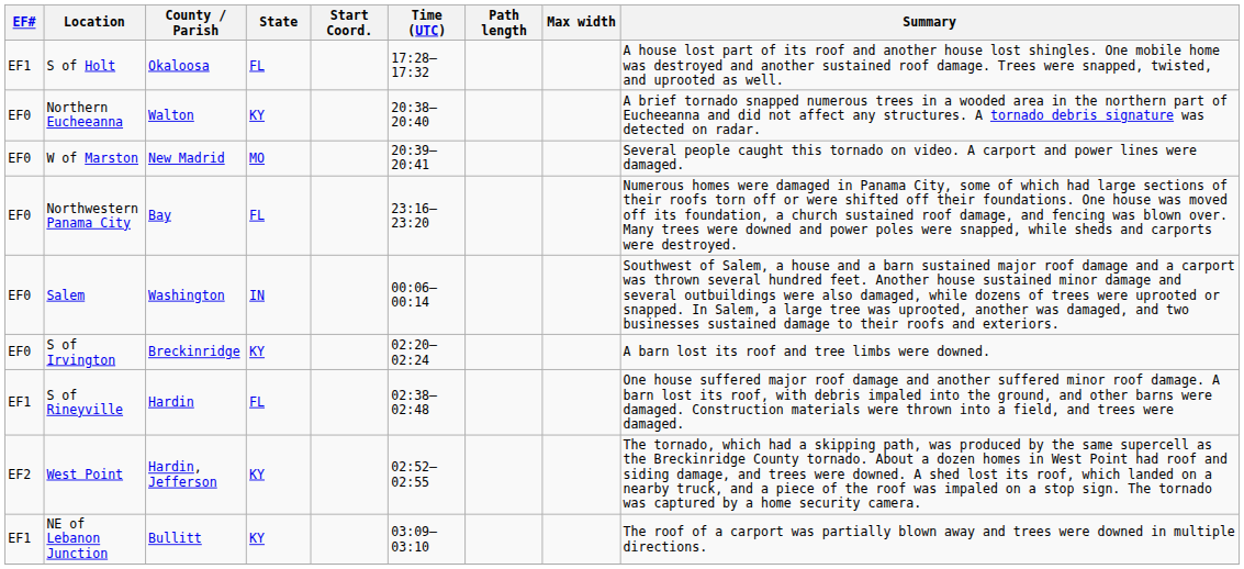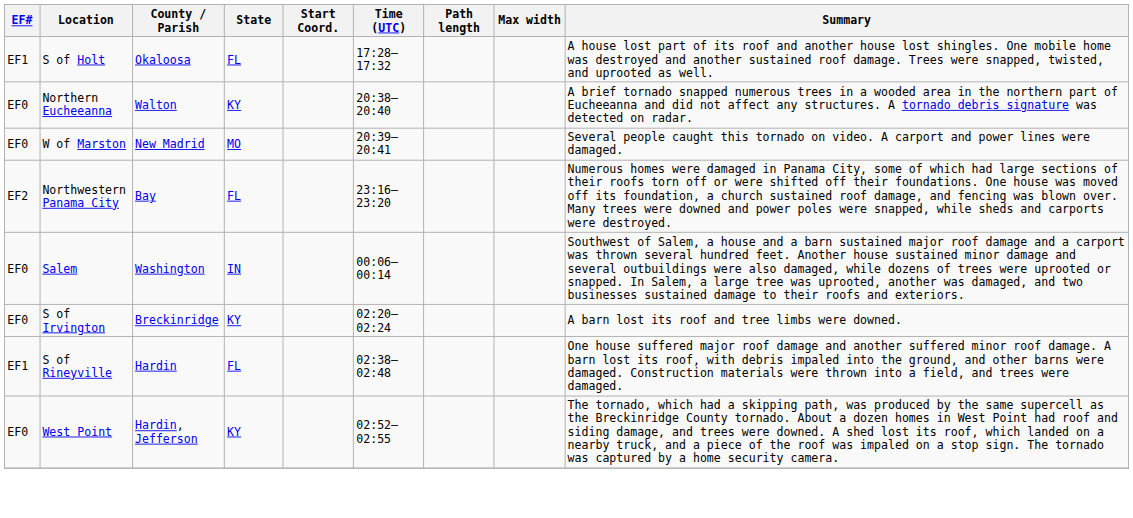Northwestern Panama City | EF#: EF0 -> EF2
West Point | EF#: EF2 -> EF0
- row: EF1 | NE of Lebanon Junction | Bullitt | KY | 03:09–03:10 | The roof of a carport was partially blown away and trees were downed in multiple directions.
